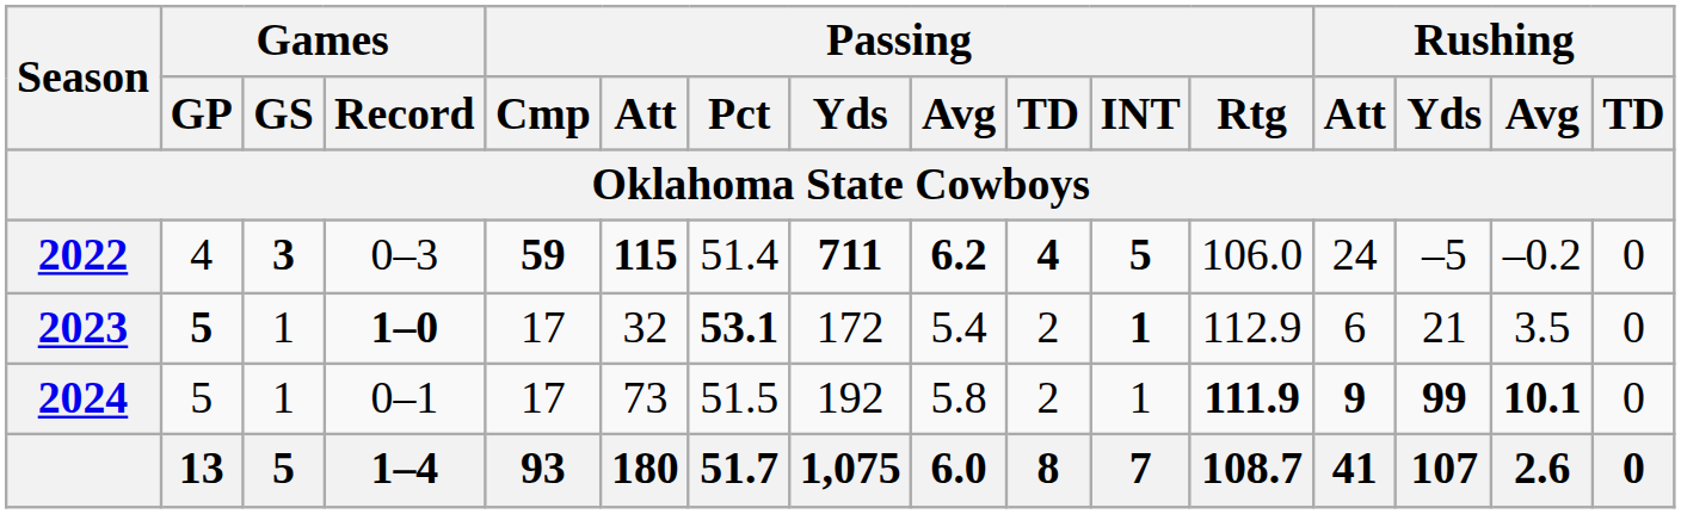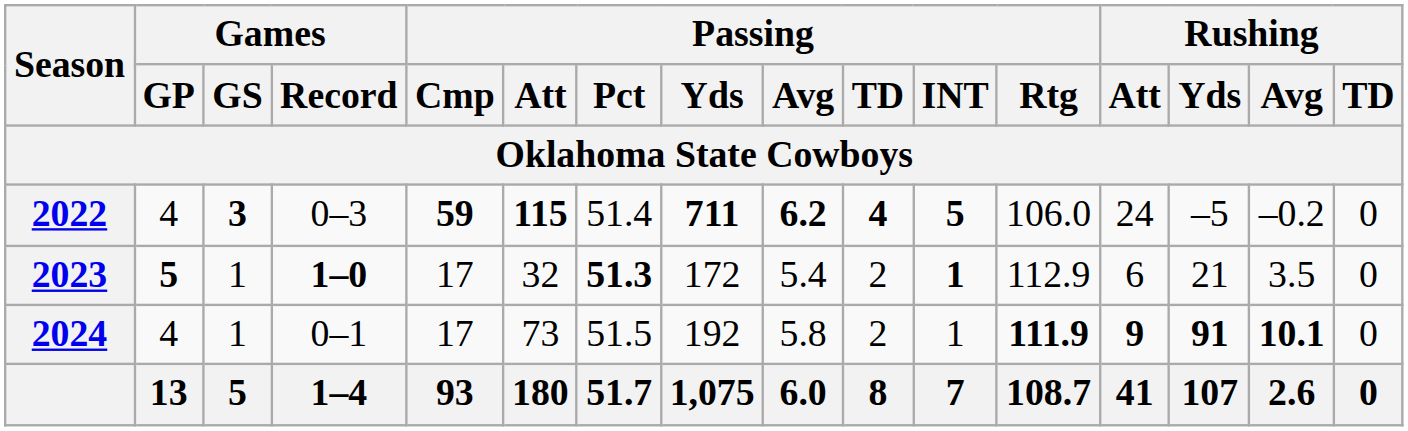2023 | Passing / Pct: 53.1 -> 51.3
2024 | Games / GP: 5 -> 4
2024 | Rushing / Yds: 99 -> 91
